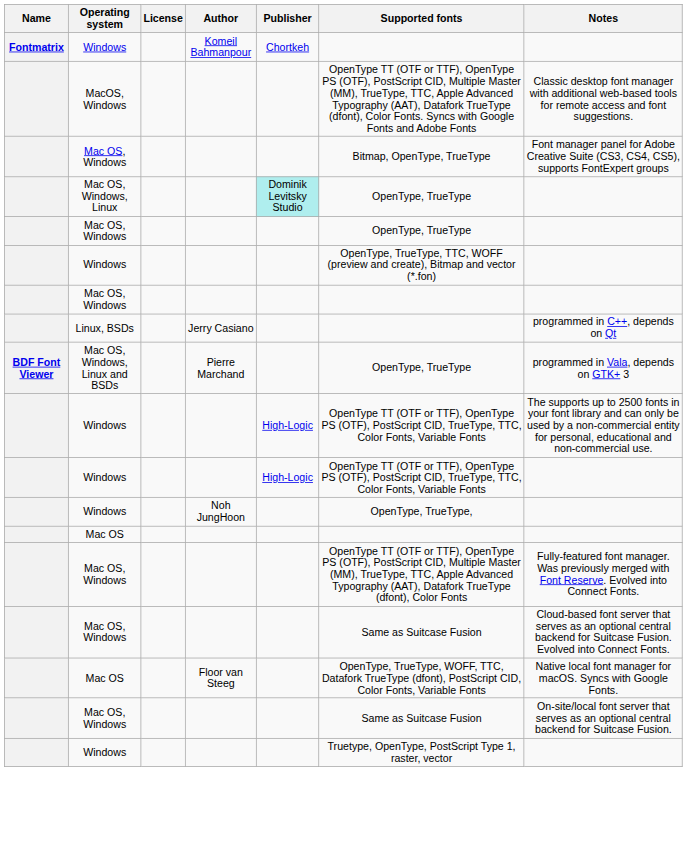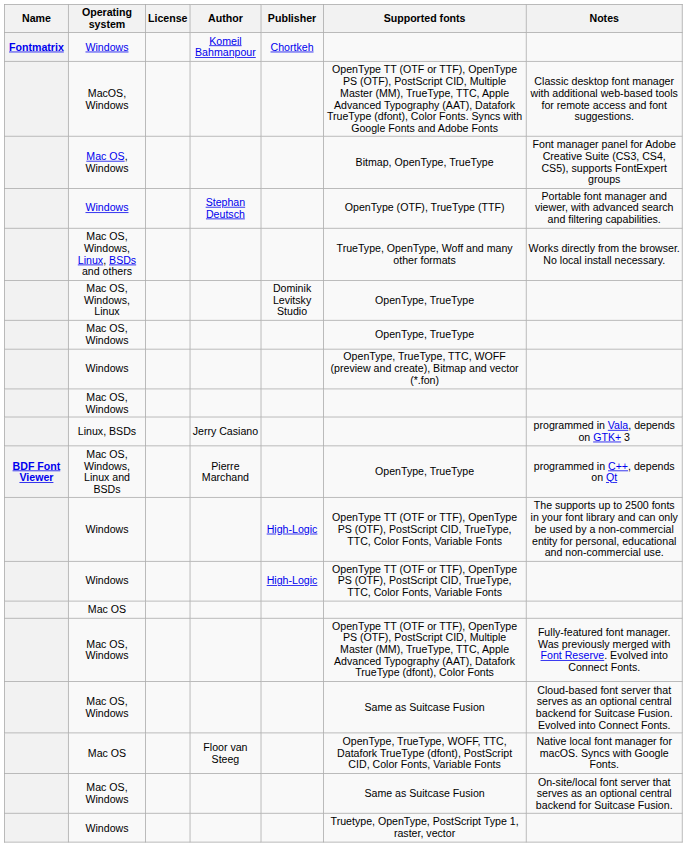+ row: Windows | Stephan Deutsch | OpenType (OTF), TrueType (TTF) | Portable font manager and viewer, with advanced search and filtering capabilities.
+ row: Mac OS, Windows, Linux, BSDs and others | TrueType, OpenType, Woff and many other formats | Works directly from the browser. No local install necessary.
Mac OS, Windows, Linux | Publisher: paleturquoise background -> no background
Linux, BSDs | Notes: programmed in C++, depends on Qt -> programmed in Vala, depends on GTK+ 3
Mac OS, Windows, Linux and BSDs | Notes: programmed in Vala, depends on GTK+ 3 -> programmed in C++, depends on Qt
- row: Windows | Noh JungHoon | OpenType, TrueType,
